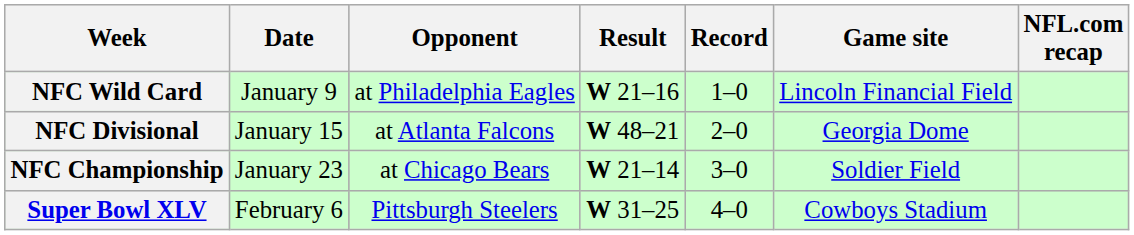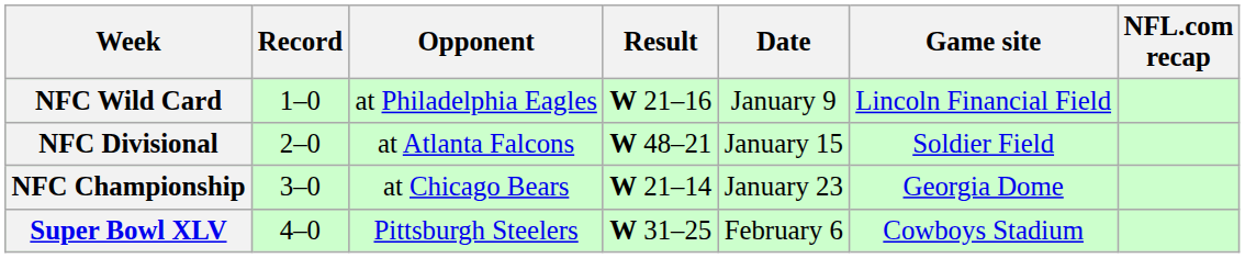columns swapped: Date <-> Record
NFC Divisional | Game site: Georgia Dome -> Soldier Field
NFC Championship | Game site: Soldier Field -> Georgia Dome
